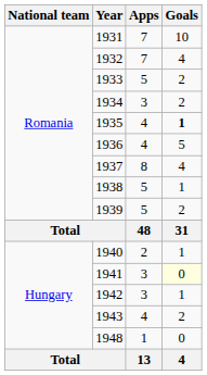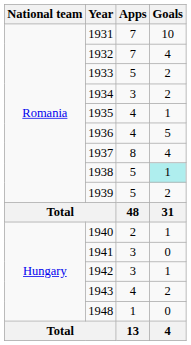1935 | Goals: bold -> normal
1938 | Goals: no background -> paleturquoise background
1941 | Goals: lightyellow background -> no background
